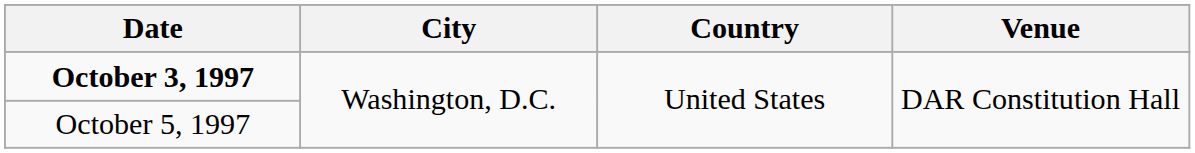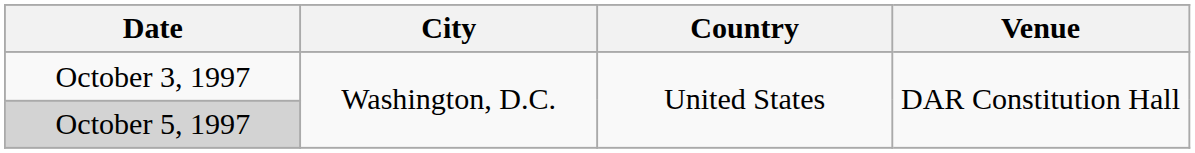October 3, 1997 | Date: bold -> normal
October 5, 1997 | Date: no background -> lightgrey background
